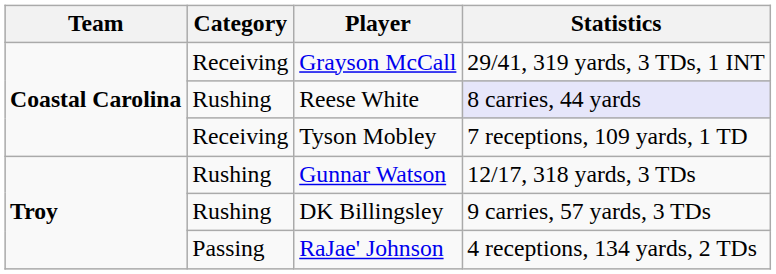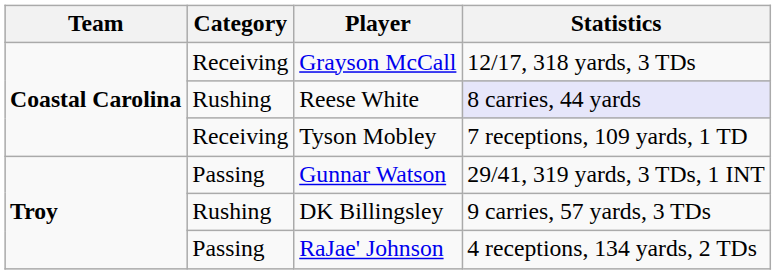Grayson McCall | Statistics: 29/41, 319 yards, 3 TDs, 1 INT -> 12/17, 318 yards, 3 TDs
Gunnar Watson | Category: Rushing -> Passing
Gunnar Watson | Statistics: 12/17, 318 yards, 3 TDs -> 29/41, 319 yards, 3 TDs, 1 INT
